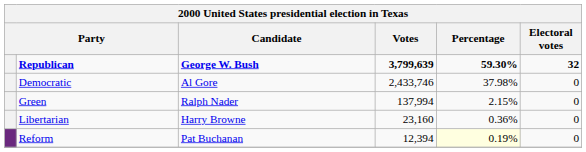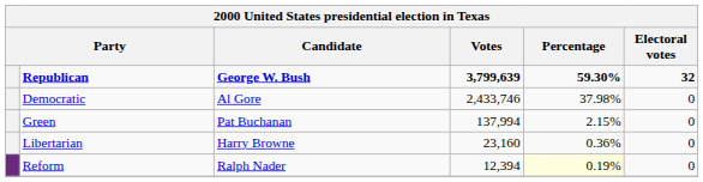Green | Candidate: Ralph Nader -> Pat Buchanan
Reform | Candidate: Pat Buchanan -> Ralph Nader
